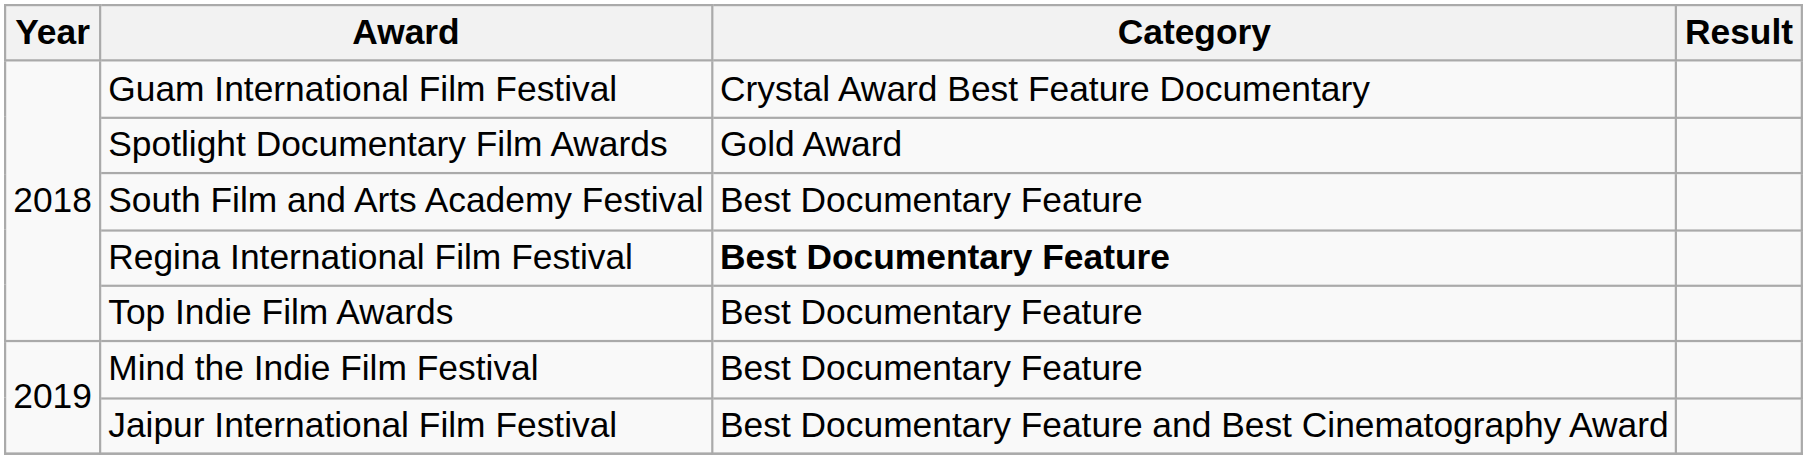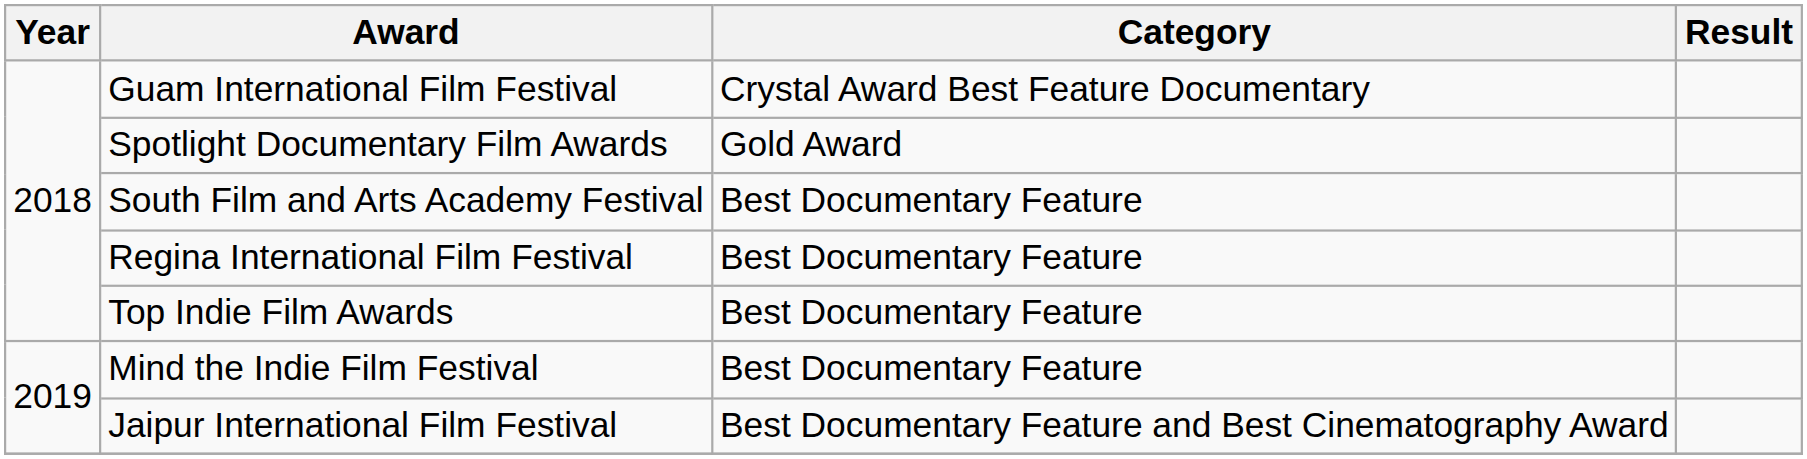Regina International Film Festival | Category: bold -> normal
